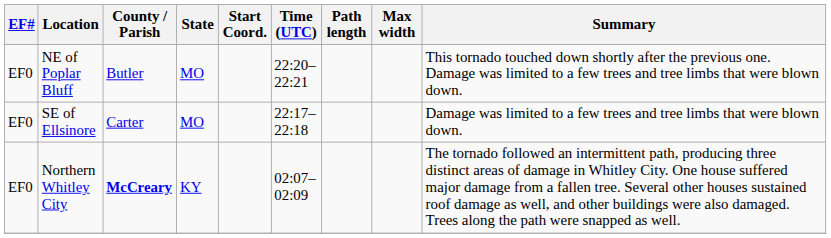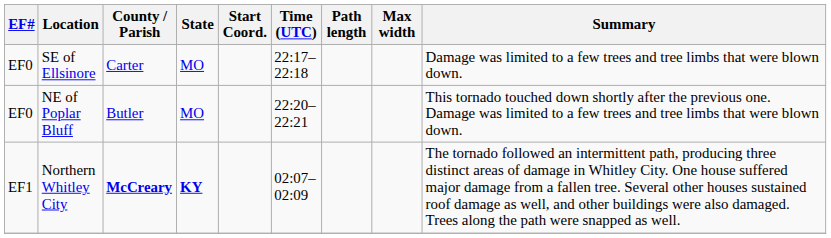rows swapped: SE of Ellsinore <-> NE of Poplar Bluff
Northern Whitley City | EF#: EF0 -> EF1
Northern Whitley City | State: normal -> bold
